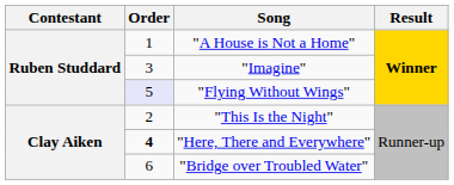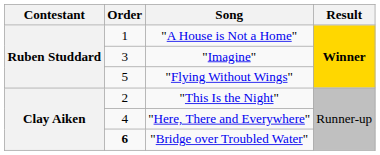"Flying Without Wings" | Order: lavender background -> no background
"Here, There and Everywhere" | Order: bold -> normal
"Bridge over Troubled Water" | Order: normal -> bold
